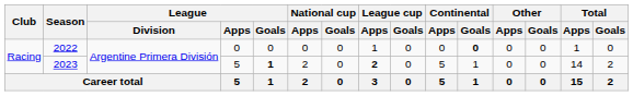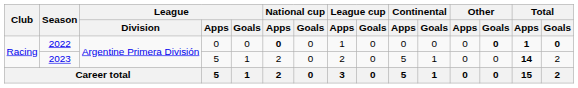2022 | National cup / Apps: normal -> bold
2022 | Continental / Goals: bold -> normal
2022 | Other / Goals: normal -> bold
2022 | Total / Apps: normal -> bold
2022 | Total / Goals: normal -> bold
2023 | League / Goals: bold -> normal
2023 | League cup / Apps: bold -> normal
2023 | Total / Apps: normal -> bold
